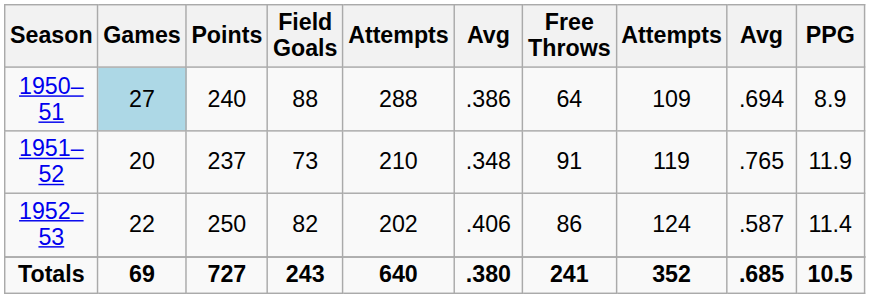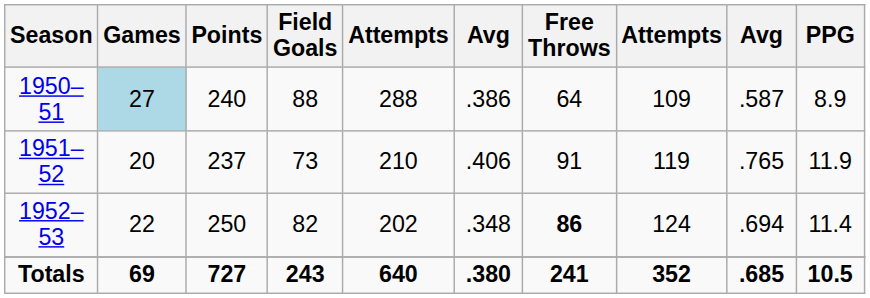1950–51 | column 9: .694 -> .587
1951–52 | column 6: .348 -> .406
1952–53 | column 6: .406 -> .348
1952–53 | Free Throws: normal -> bold
1952–53 | column 9: .587 -> .694
